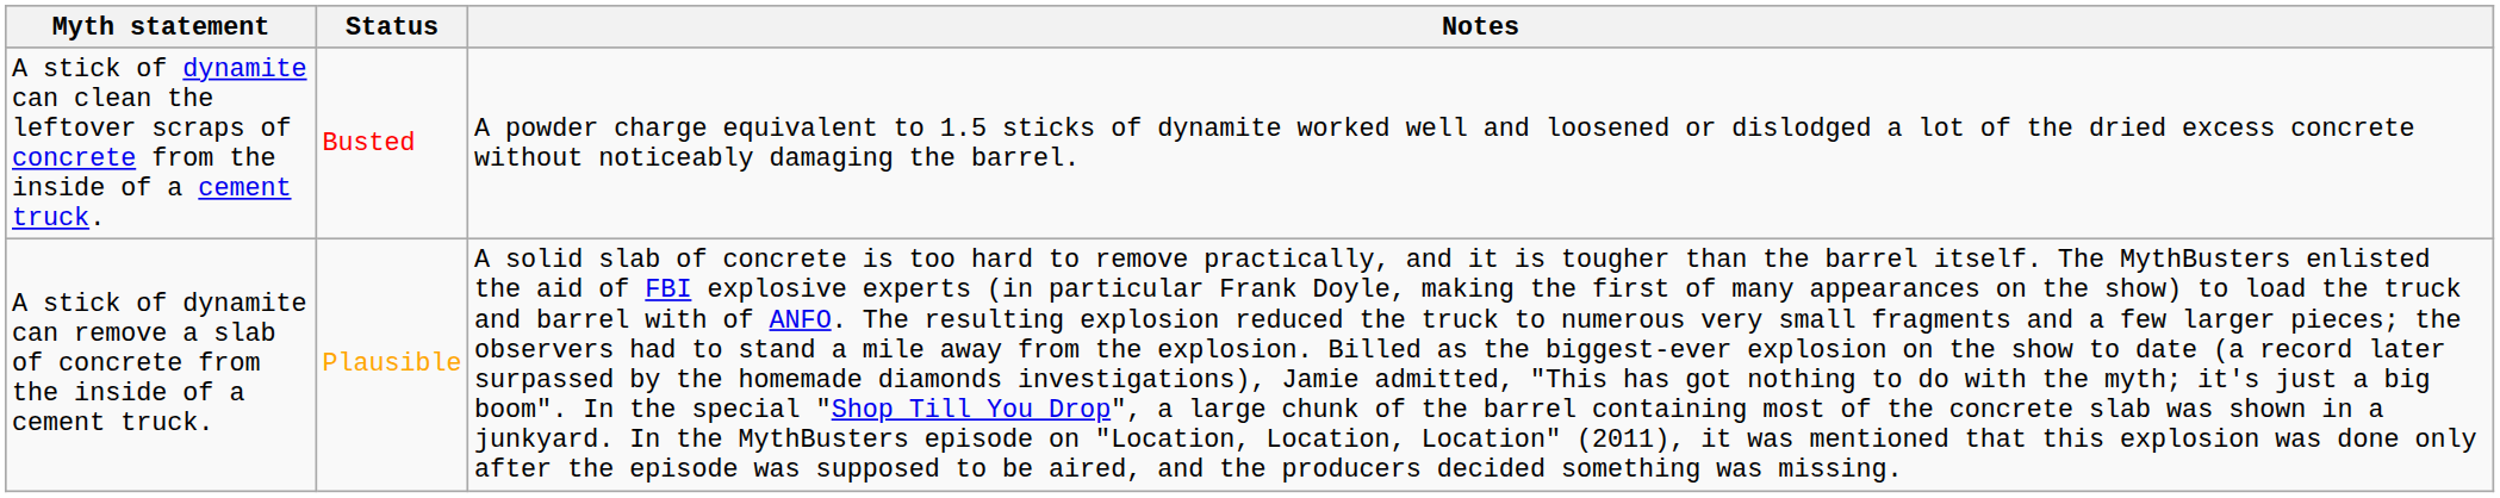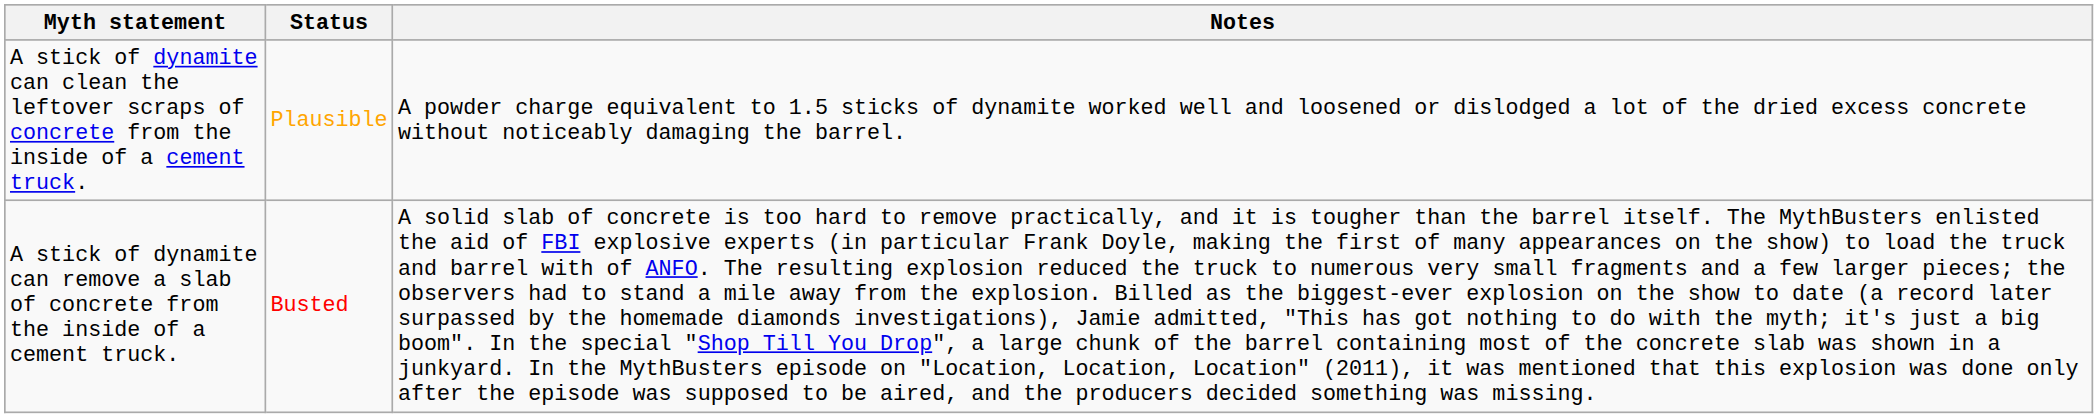row 2 | Status: Busted -> Plausible
row 3 | Status: Plausible -> Busted
